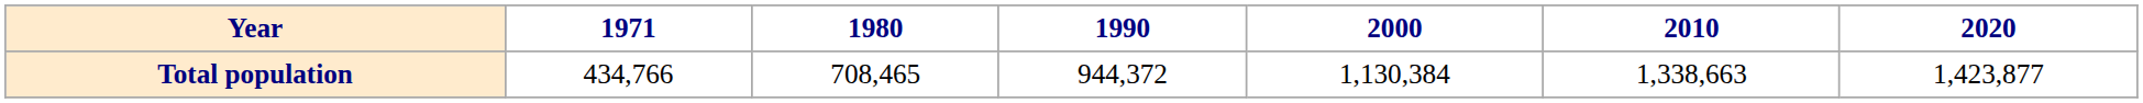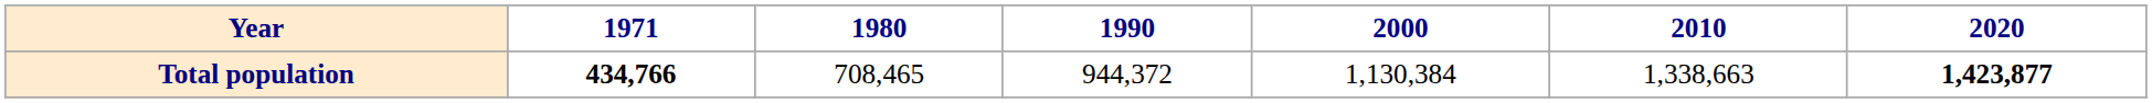row 2 | 1971: normal -> bold
row 2 | 2020: normal -> bold
